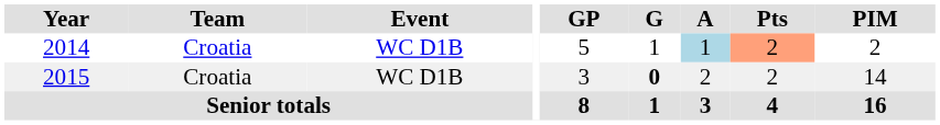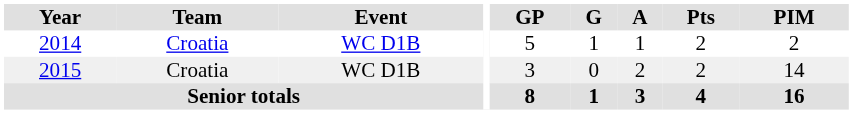2014 | A: lightblue background -> no background
2014 | Pts: lightsalmon background -> no background
2015 | G: bold -> normal
